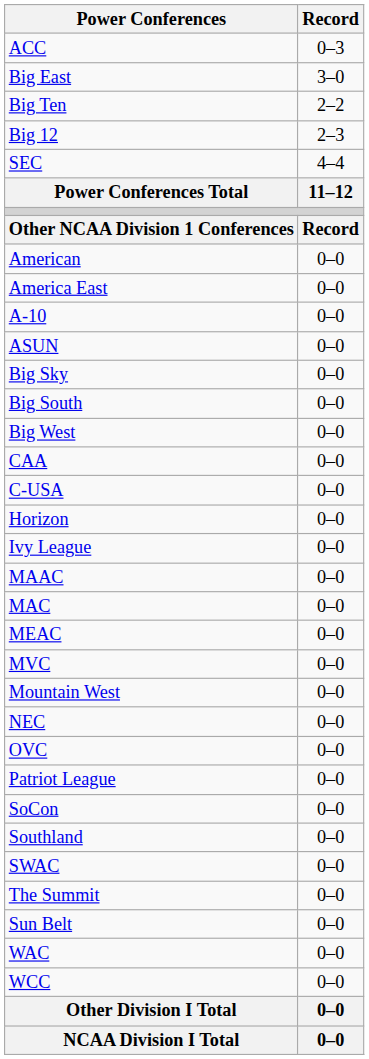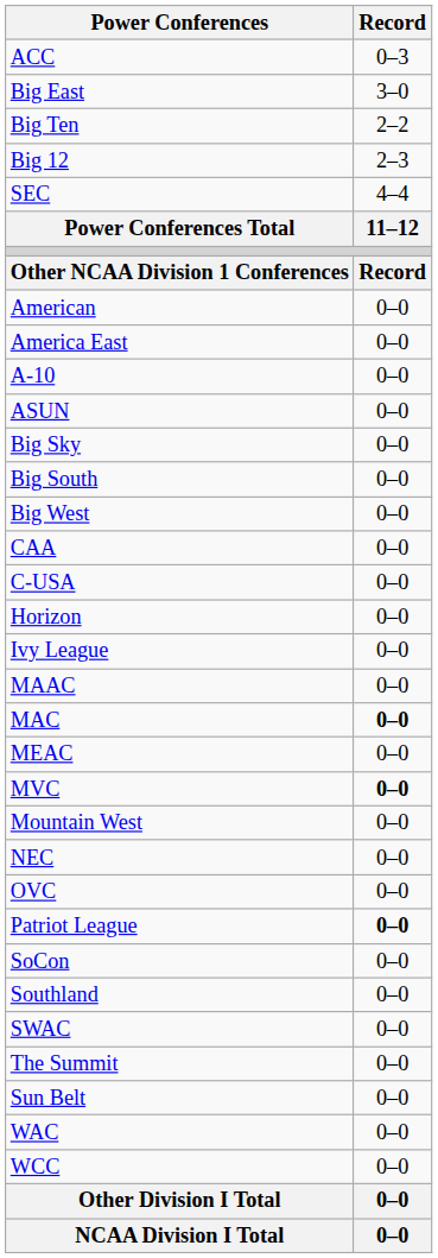MAC | Record: normal -> bold
MVC | Record: normal -> bold
Patriot League | Record: normal -> bold
